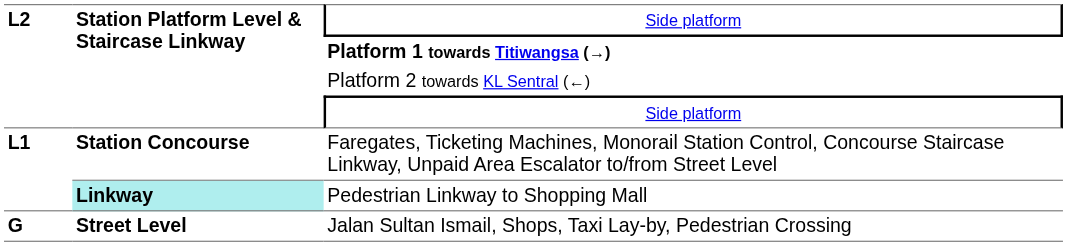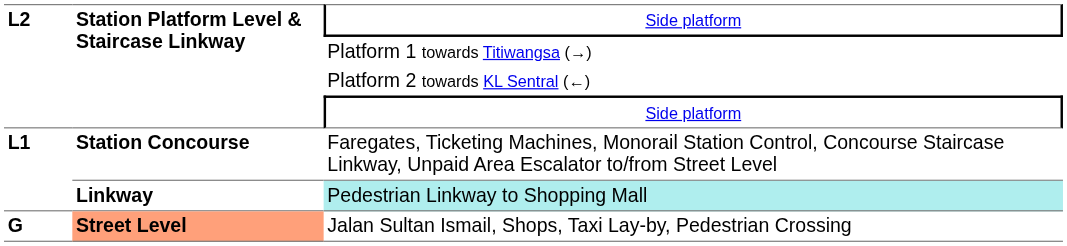Platform 1 towards Titiwangsa (→) | column 3: bold -> normal
Pedestrian Linkway to Shopping Mall | column 2: paleturquoise background -> no background
Pedestrian Linkway to Shopping Mall | column 3: no background -> paleturquoise background
Jalan Sultan Ismail, Shops, Taxi Lay-by, Pedestrian Crossing | column 2: no background -> lightsalmon background
